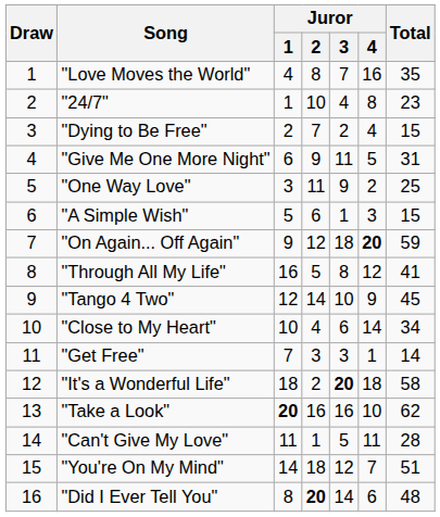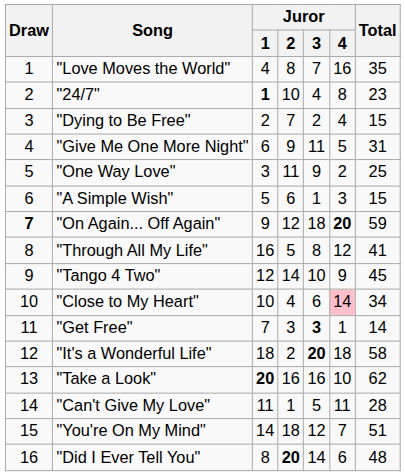"24/7" | Juror / 1: normal -> bold
"On Again... Off Again" | Draw: normal -> bold
"Close to My Heart" | Juror / 4: no background -> pink background
"Get Free" | Juror / 3: normal -> bold
